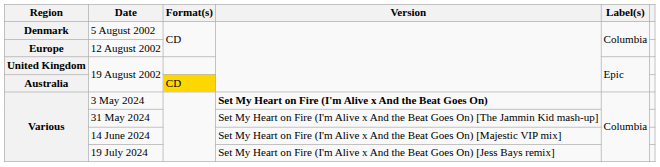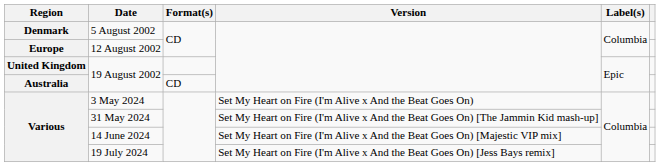Australia / 19 August 2002 | Format(s): gold background -> no background
3 May 2024 | Version: bold -> normal
